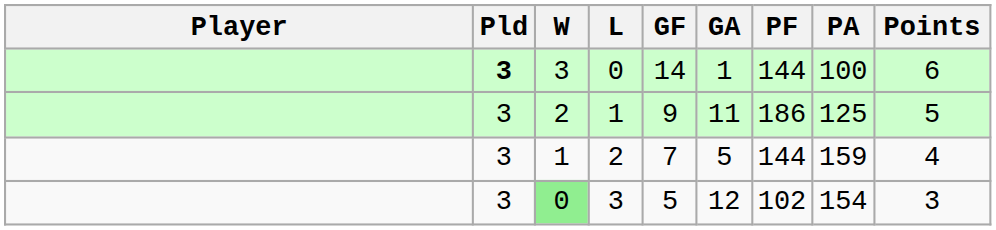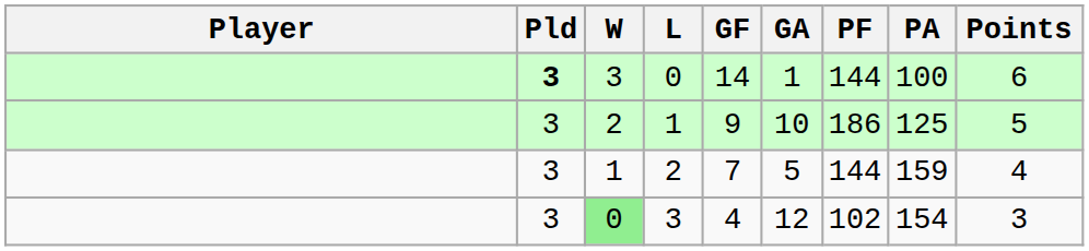row 3 | GA: 11 -> 10
row 5 | GF: 5 -> 4
